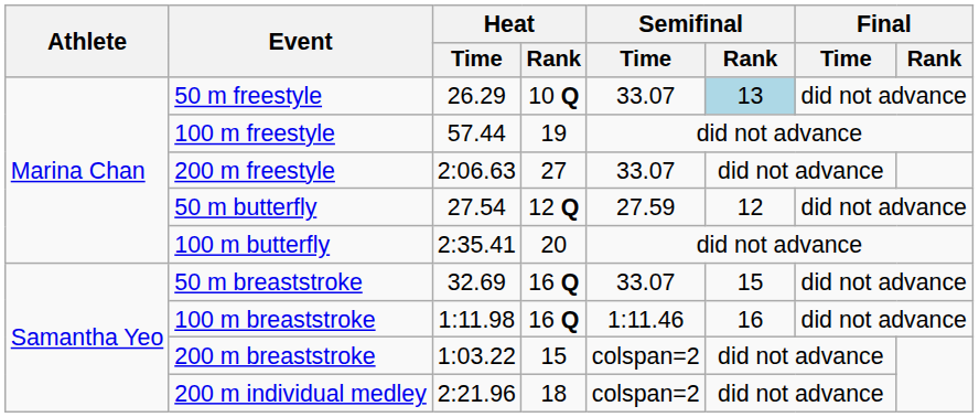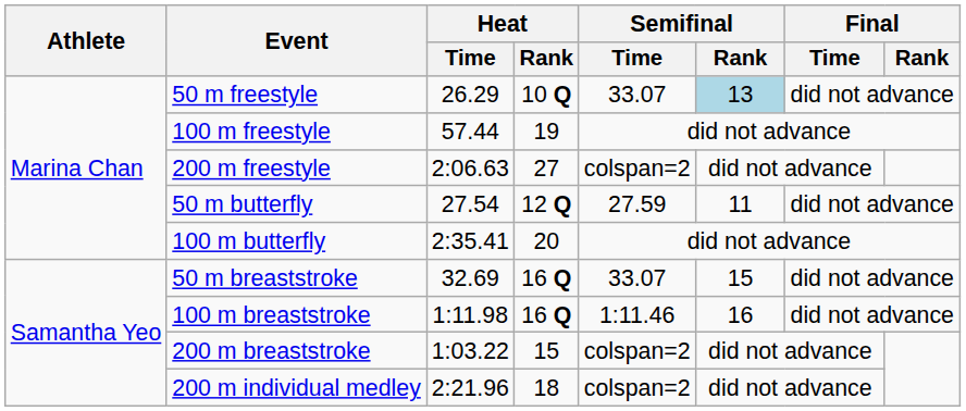200 m freestyle | Semifinal / Time: 33.07 -> colspan=2
50 m butterfly | Semifinal / Rank: 12 -> 11
